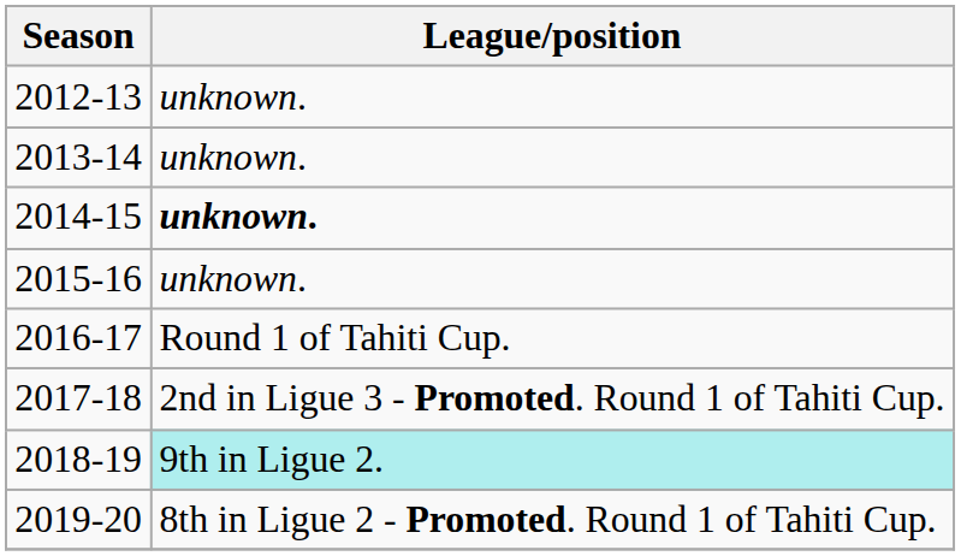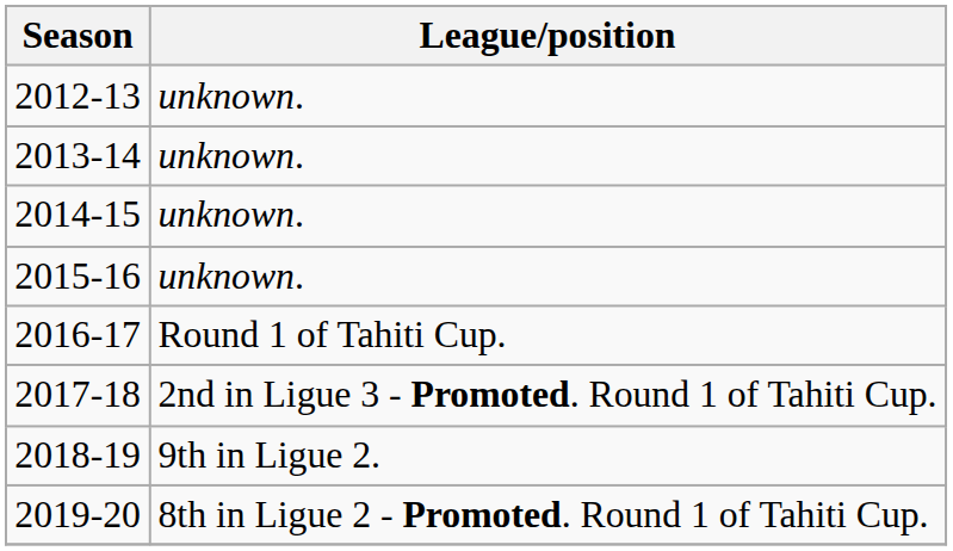2014-15 | League/position: bold -> normal
2018-19 | League/position: paleturquoise background -> no background
